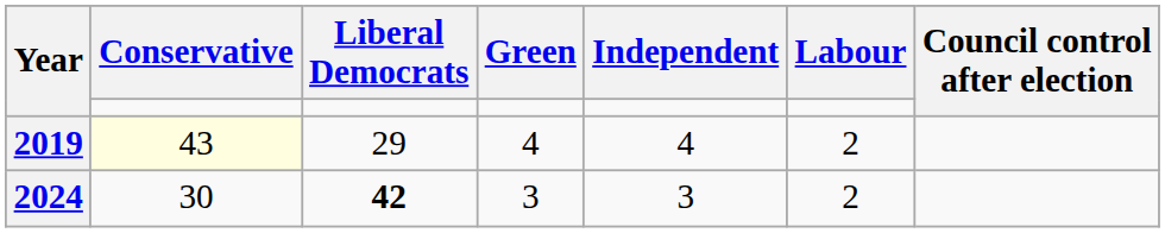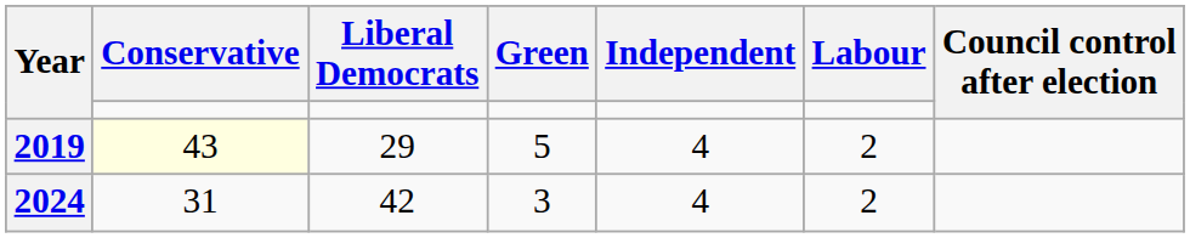2019 | Green: 4 -> 5
2024 | Conservative: 30 -> 31
2024 | Liberal Democrats: bold -> normal
2024 | Independent: 3 -> 4
